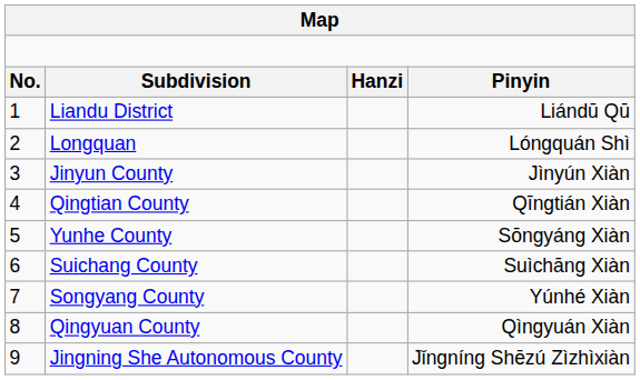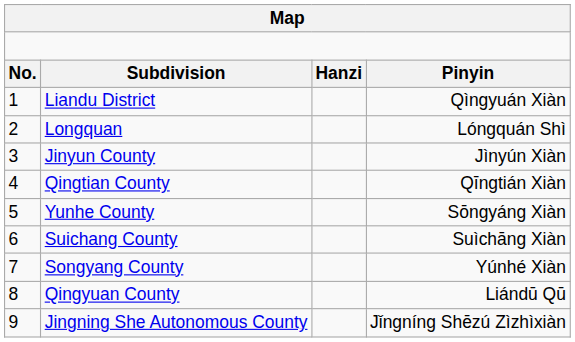Liandu District | column 4: Liándū Qū -> Qìngyuán Xiàn
Qingyuan County | column 4: Qìngyuán Xiàn -> Liándū Qū
